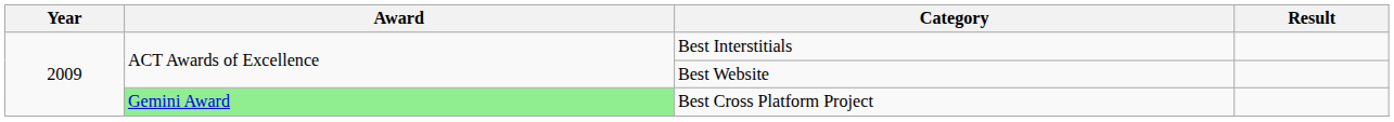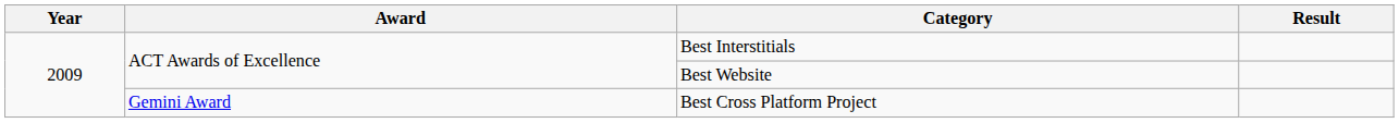Best Cross Platform Project | Award: lightgreen background -> no background
